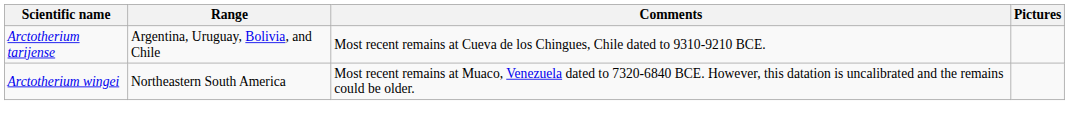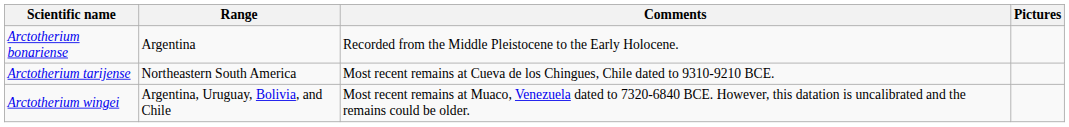+ row: Arctotherium bonariense | Argentina | Recorded from the Middle Pleistocene to the Early Holocene.
Arctotherium tarijense | Range: Argentina, Uruguay, Bolivia, and Chile -> Northeastern South America
Arctotherium wingei | Range: Northeastern South America -> Argentina, Uruguay, Bolivia, and Chile
